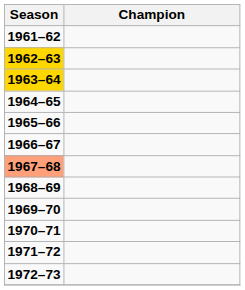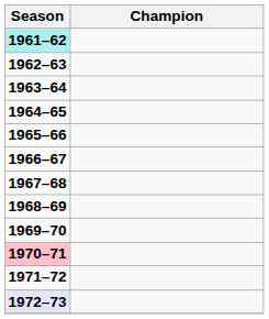1961–62 | Season: no background -> paleturquoise background
1962–63 | Season: gold background -> no background
1963–64 | Season: gold background -> no background
1967–68 | Season: lightsalmon background -> no background
1970–71 | Season: no background -> pink background
1972–73 | Season: no background -> lavender background
